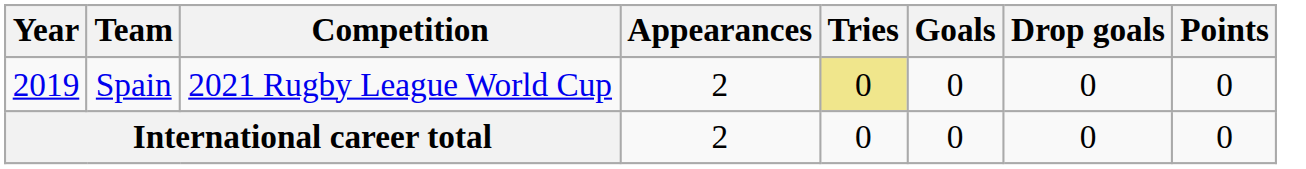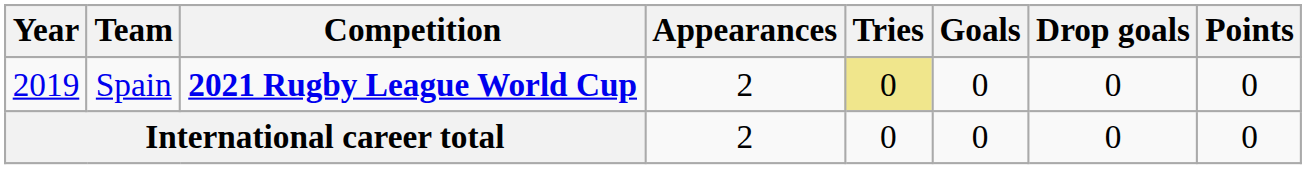2019 | Competition: normal -> bold
